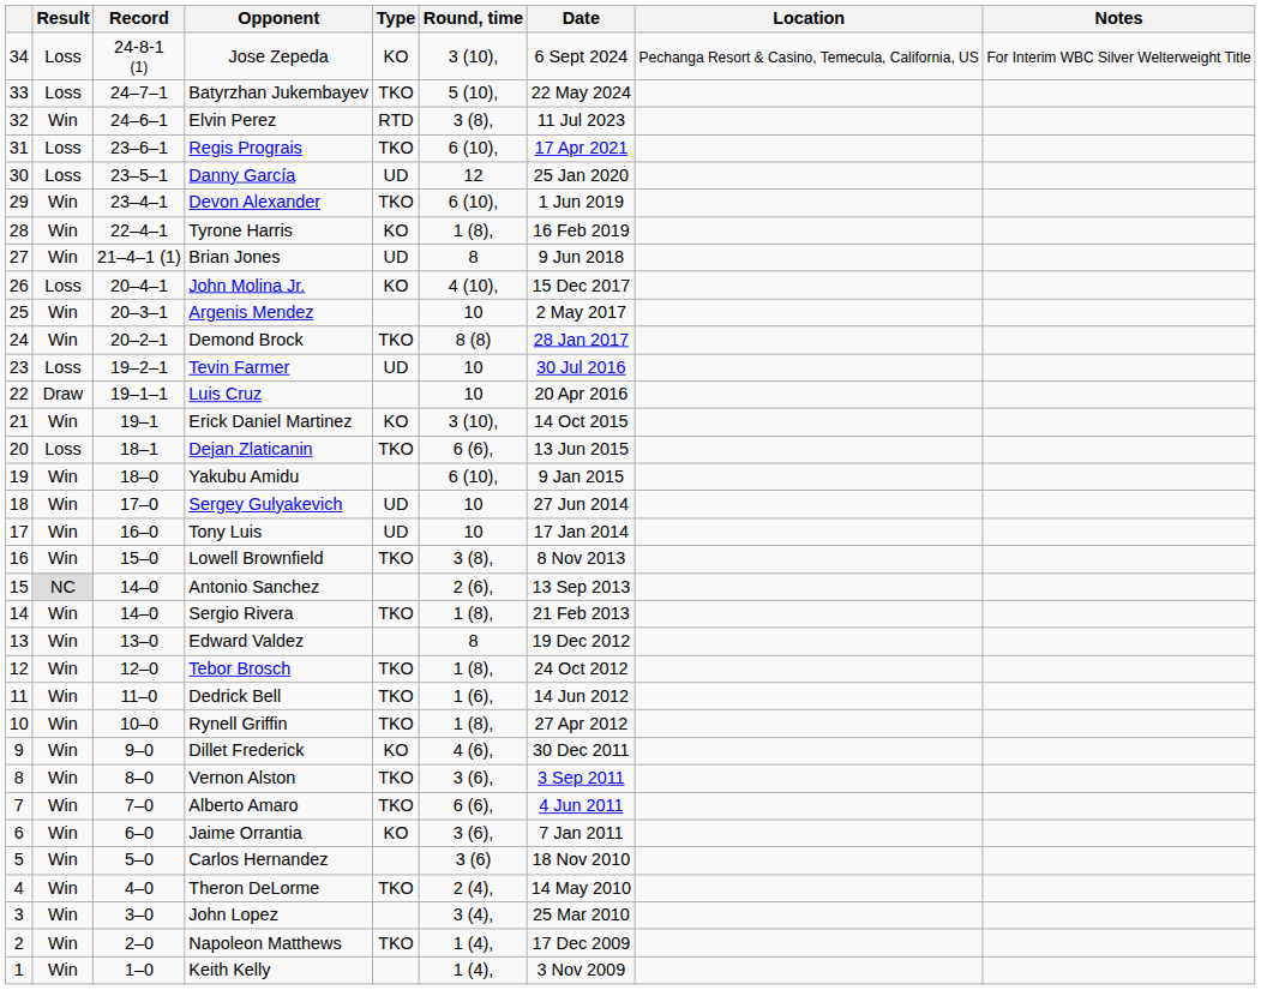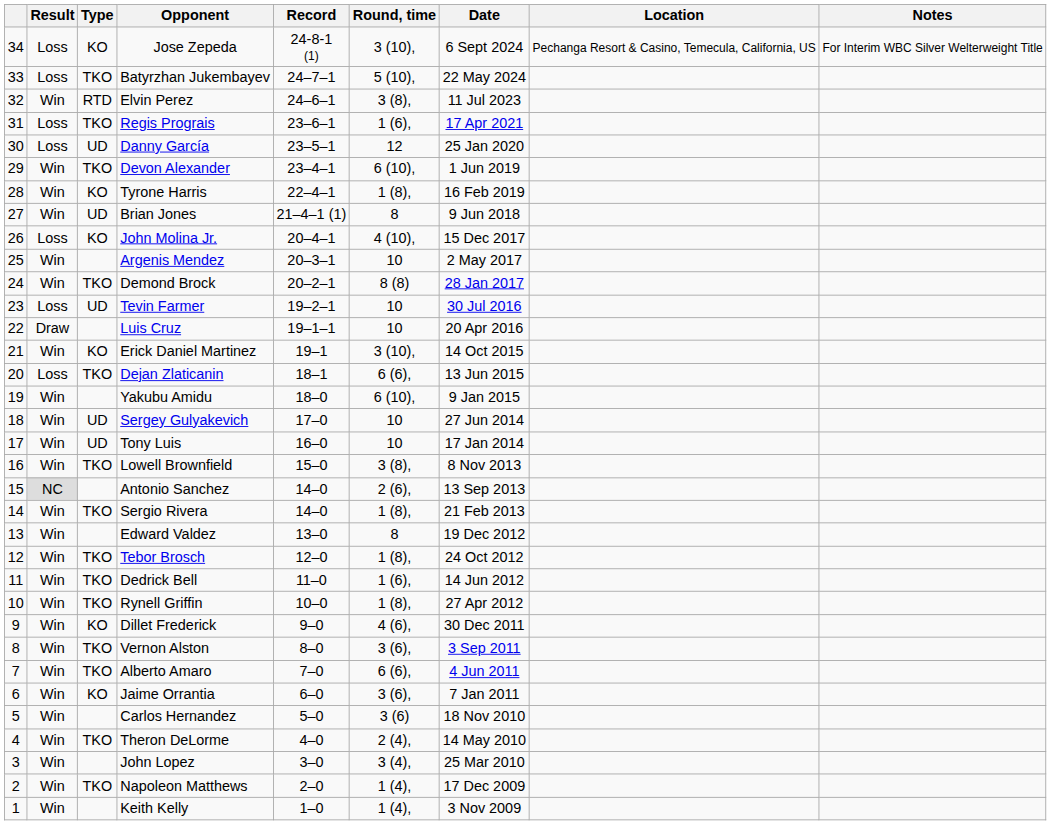columns swapped: Record <-> Type
Regis Prograis | Round, time: 6 (10), -> 1 (6),
